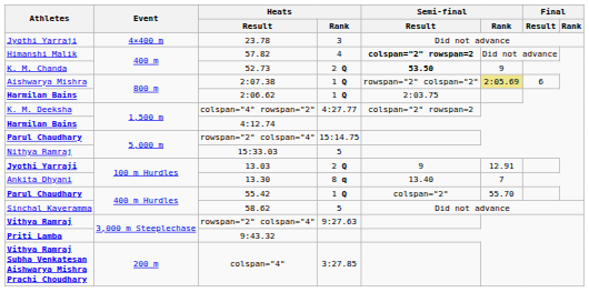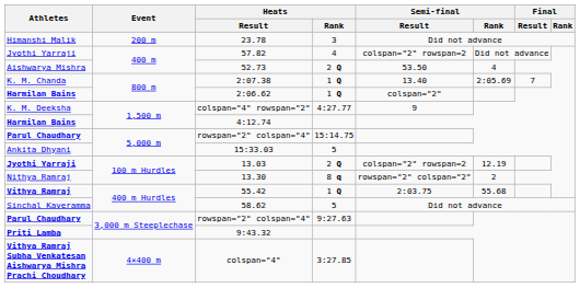23.78 | Athletes: Jyothi Yarraji -> Himanshi Malik
23.78 | Event: 4×400 m -> 200 m
57.82 | Athletes: Himanshi Malik -> Jyothi Yarraji
57.82 | Semi-final / Result: bold -> normal
52.73 | Athletes: K. M. Chanda -> Aishwarya Mishra
52.73 | Semi-final / Result: bold -> normal
52.73 | Semi-final / Rank: 9 -> 4
2:07.38 | Athletes: Aishwarya Mishra -> K. M. Chanda
2:07.38 | Semi-final / Result: rowspan="2" colspan="2" -> 13.40
2:07.38 | Semi-final / Rank: khaki background -> no background
2:07.38 | Final / Result: 6 -> 7
2:06.62 | Semi-final / Result: 2:03.75 -> colspan="2"
colspan="4" rowspan="2" | Semi-final / Result: colspan="2" rowspan=2 -> 9
15:33.03 | Athletes: Nithya Ramraj -> Ankita Dhyani
13.03 | Semi-final / Result: 9 -> colspan="2" rowspan=2
13.03 | Semi-final / Rank: 12.91 -> 12.19
13.30 | Athletes: Ankita Dhyani -> Nithya Ramraj
13.30 | Semi-final / Result: 13.40 -> rowspan="2" colspan="2"
13.30 | Semi-final / Rank: 7 -> 2
55.42 | Athletes: Parul Chaudhary -> Vithya Ramraj
55.42 | Semi-final / Result: colspan="2" -> 2:03.75
55.42 | Semi-final / Rank: 55.70 -> 55.68
rowspan="2" colspan="4" / 9:27.63 | Athletes: Vithya Ramraj -> Parul Chaudhary
colspan="4" | Event: 200 m -> 4×400 m
